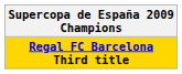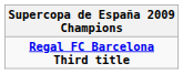row 2 | column 1: gold background -> no background
